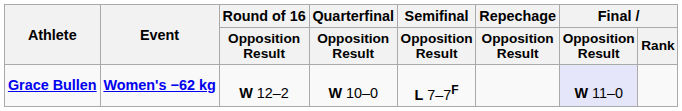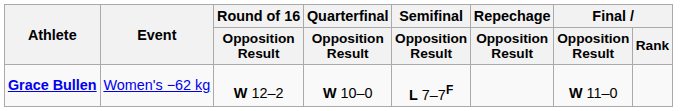Grace Bullen | Event: bold -> normal
Grace Bullen | Final / Opposition Result: lavender background -> no background
